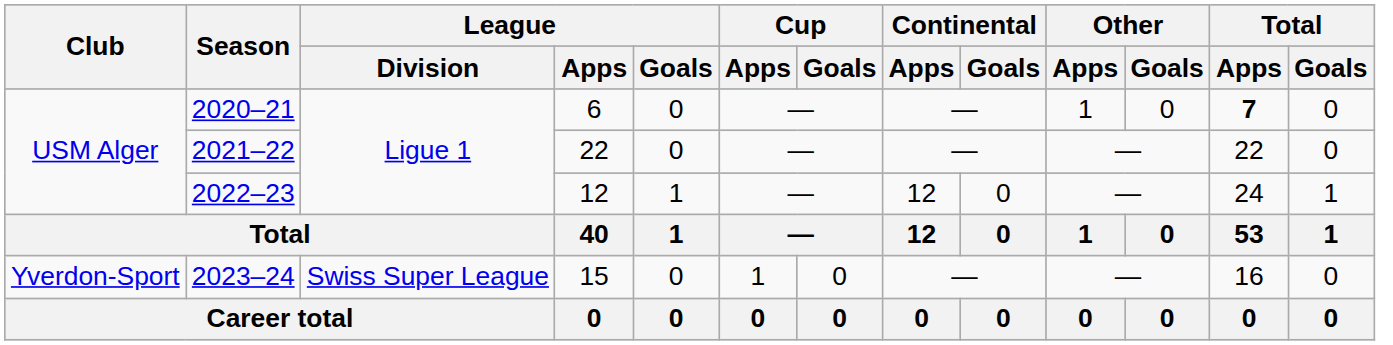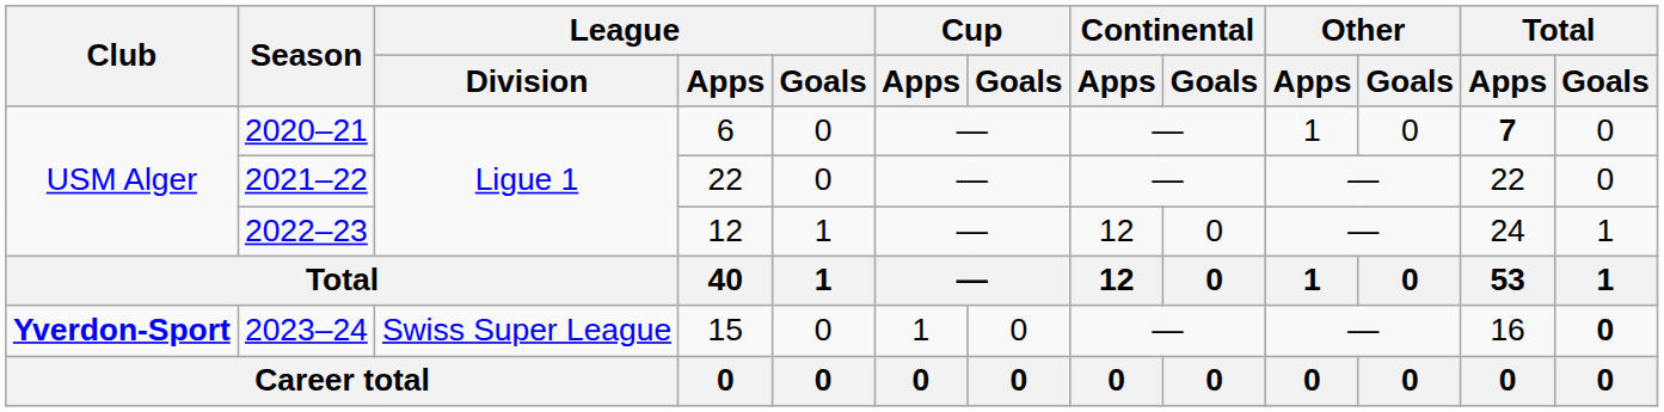2023–24 | Club: normal -> bold
2023–24 | Total / Goals: normal -> bold
